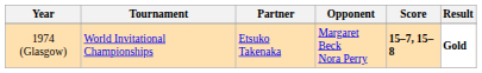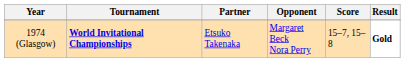1974 (Glasgow) | Tournament: normal -> bold
1974 (Glasgow) | Score: bold -> normal
